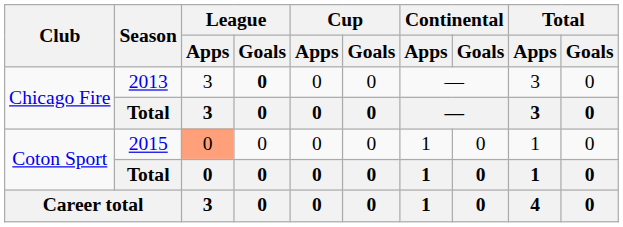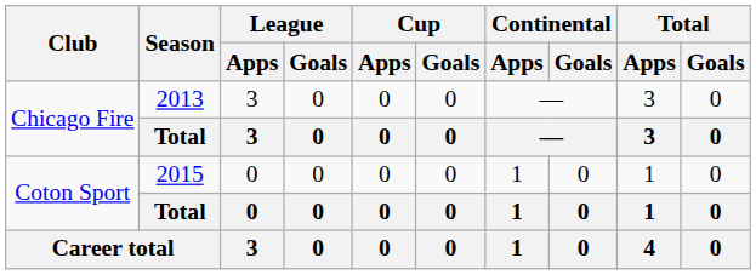Chicago Fire / 2013 | League / Goals: bold -> normal
Coton Sport / 2015 | League / Apps: lightsalmon background -> no background
